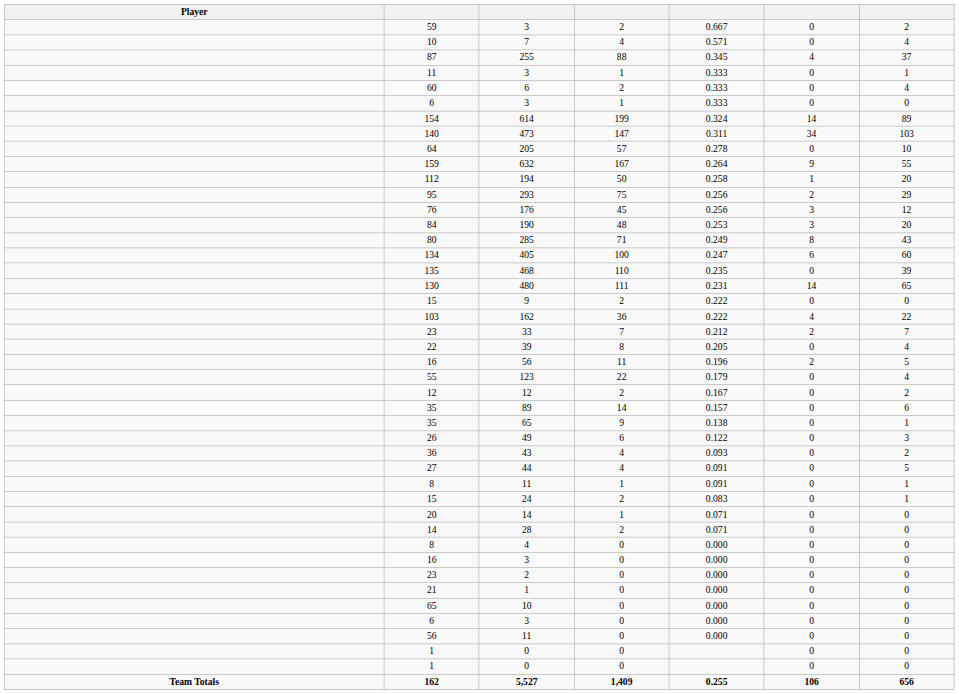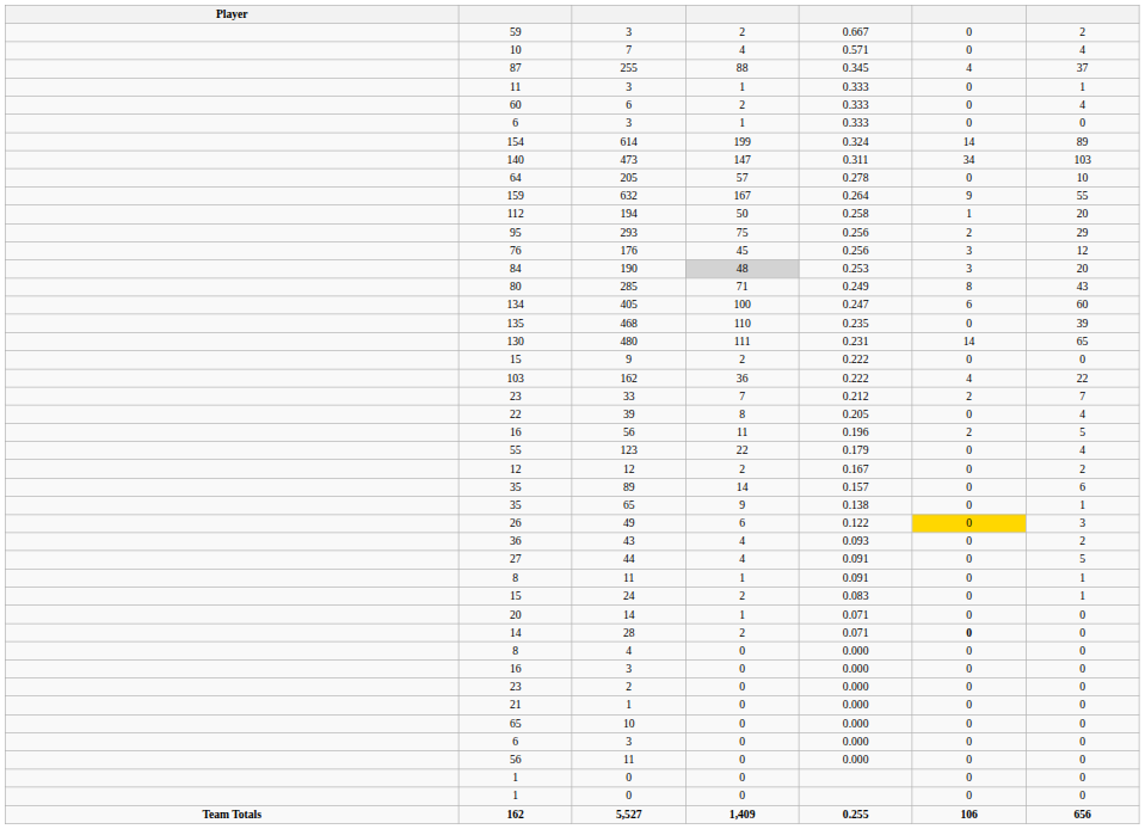190 | column 4: no background -> lightgrey background
49 | column 6: no background -> gold background
28 | column 6: normal -> bold
